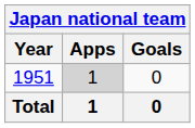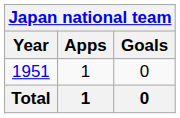1951 | Apps: lightgrey background -> no background
